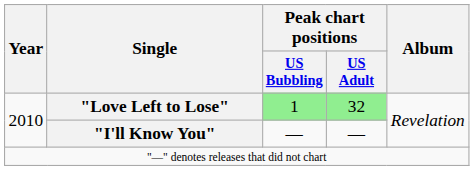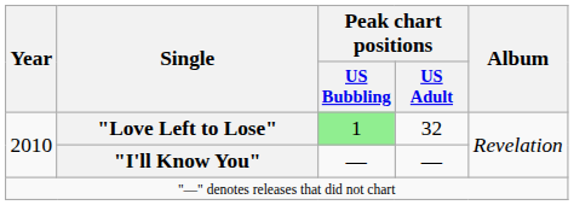"Love Left to Lose" | Peak chart positions / US Adult: lightgreen background -> no background
